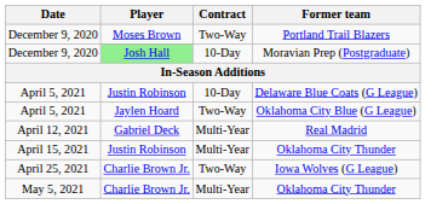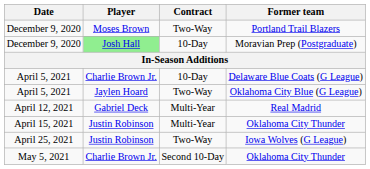Delaware Blue Coats (G League) | Player: Justin Robinson -> Charlie Brown Jr.
Iowa Wolves (G League) | Player: Charlie Brown Jr. -> Justin Robinson
May 5, 2021 / Oklahoma City Thunder | Contract: Multi-Year -> Second 10-Day
